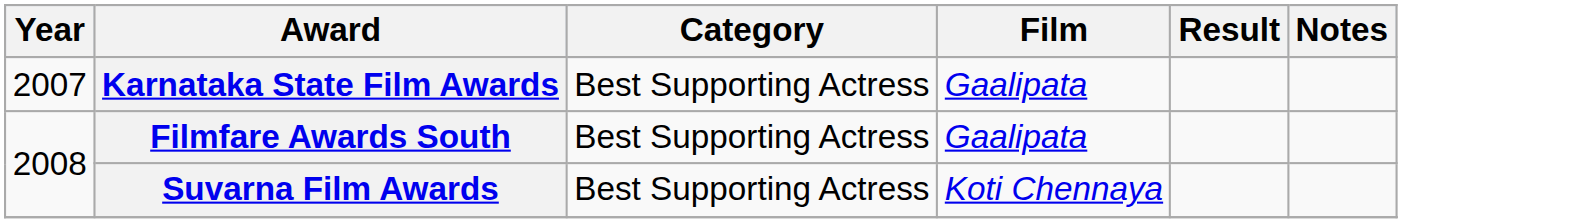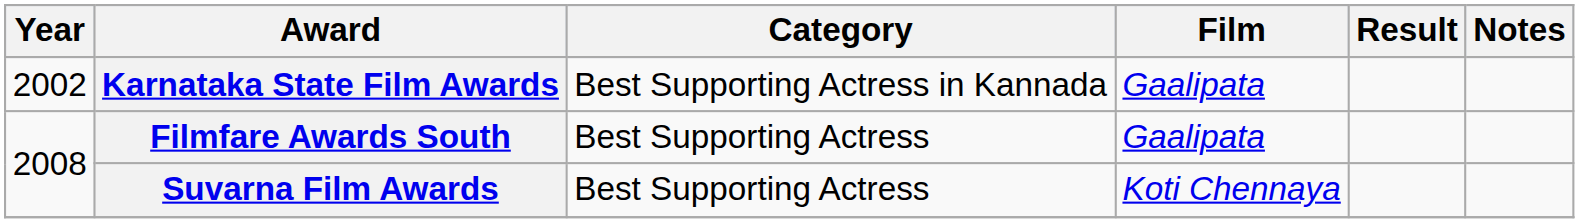Karnataka State Film Awards | Year: 2007 -> 2002
Karnataka State Film Awards | Category: Best Supporting Actress -> Best Supporting Actress in Kannada
